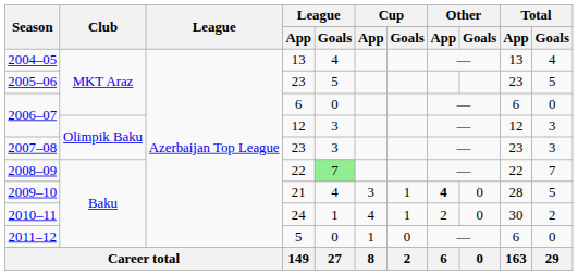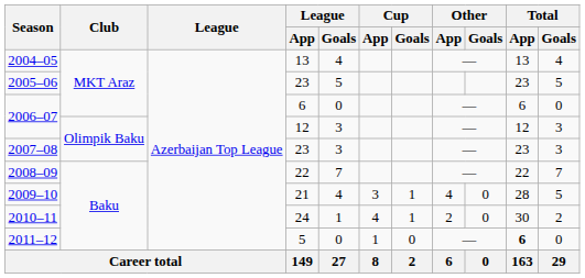2008–09 | League / Goals: lightgreen background -> no background
2009–10 | Other / App: bold -> normal
2011–12 | Total / App: normal -> bold
